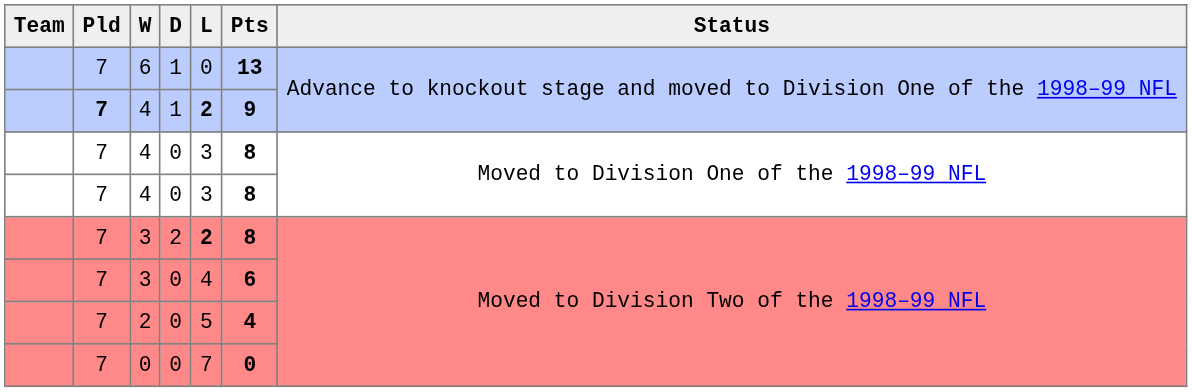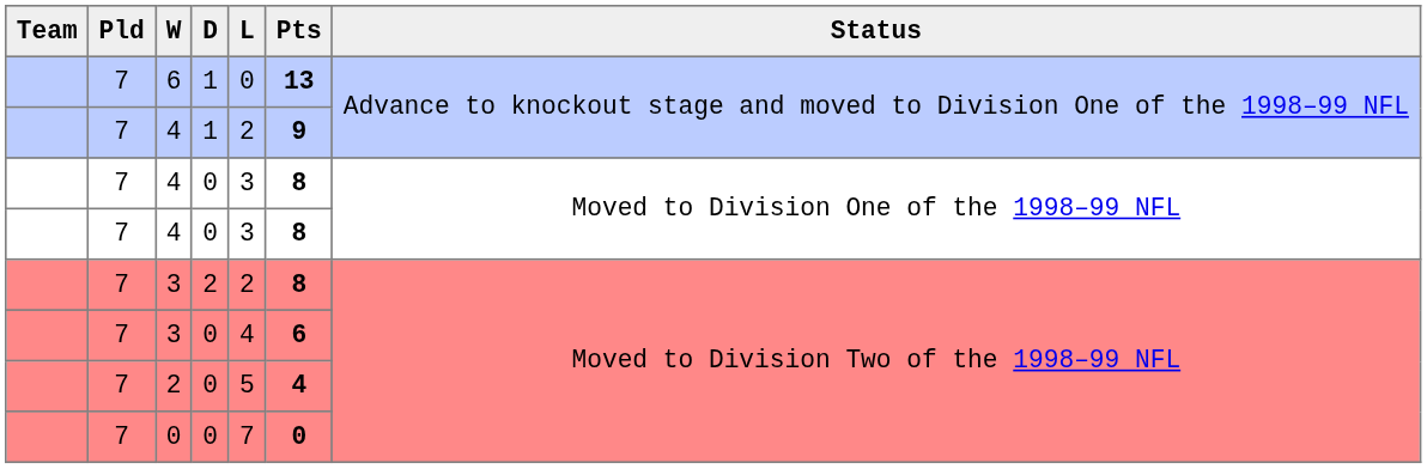4 / 1 | Pld: bold -> normal
4 / 1 | L: bold -> normal
3 / 2 | L: bold -> normal
